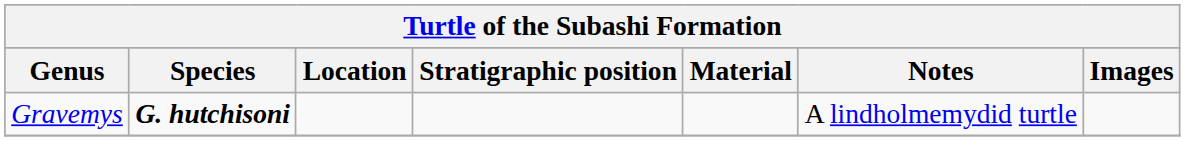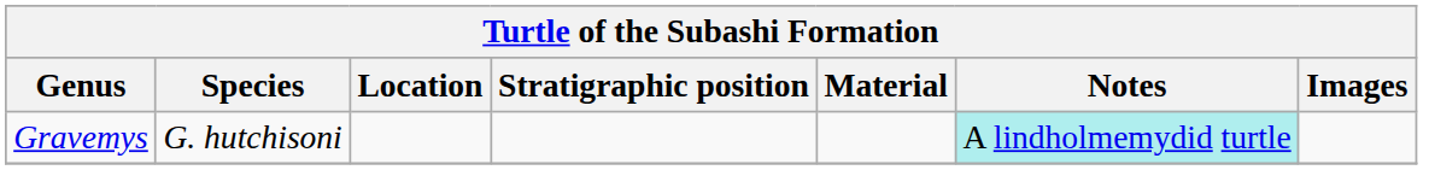Gravemys | Species: bold -> normal
Gravemys | Notes: no background -> paleturquoise background
